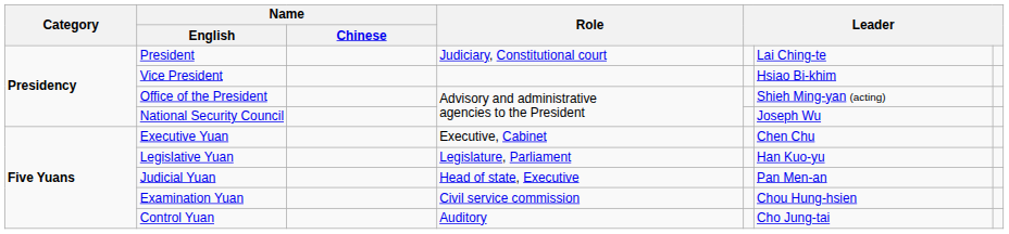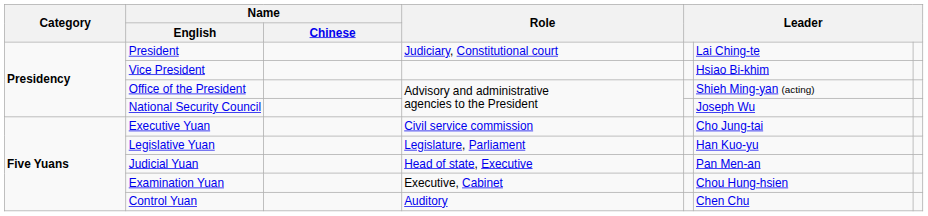Executive Yuan | Role: Executive, Cabinet -> Civil service commission
Executive Yuan | column 6: Chen Chu -> Cho Jung-tai
Examination Yuan | Role: Civil service commission -> Executive, Cabinet
Control Yuan | column 6: Cho Jung-tai -> Chen Chu
